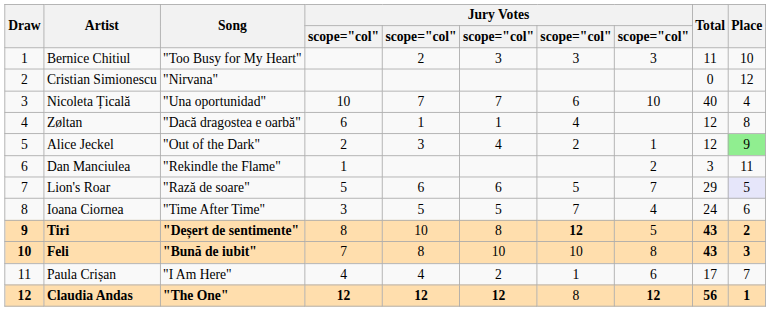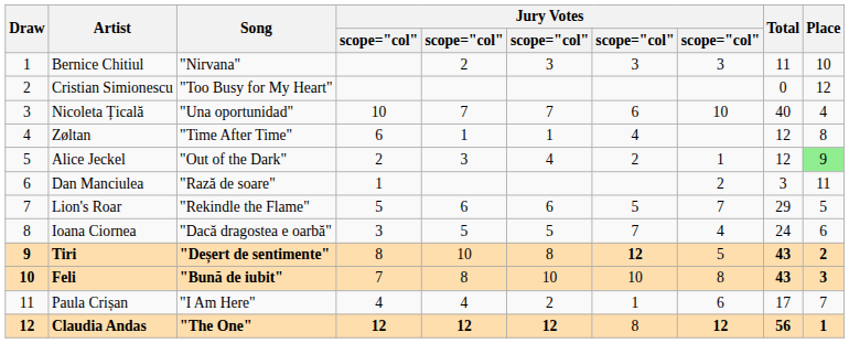Bernice Chitiul | Song: "Too Busy for My Heart" -> "Nirvana"
Cristian Simionescu | Song: "Nirvana" -> "Too Busy for My Heart"
Zøltan | Song: "Dacă dragostea e oarbă" -> "Time After Time"
Dan Manciulea | Song: "Rekindle the Flame" -> "Rază de soare"
Lion's Roar | Song: "Rază de soare" -> "Rekindle the Flame"
Lion's Roar | Place: lavender background -> no background
Ioana Ciornea | Song: "Time After Time" -> "Dacă dragostea e oarbă"
